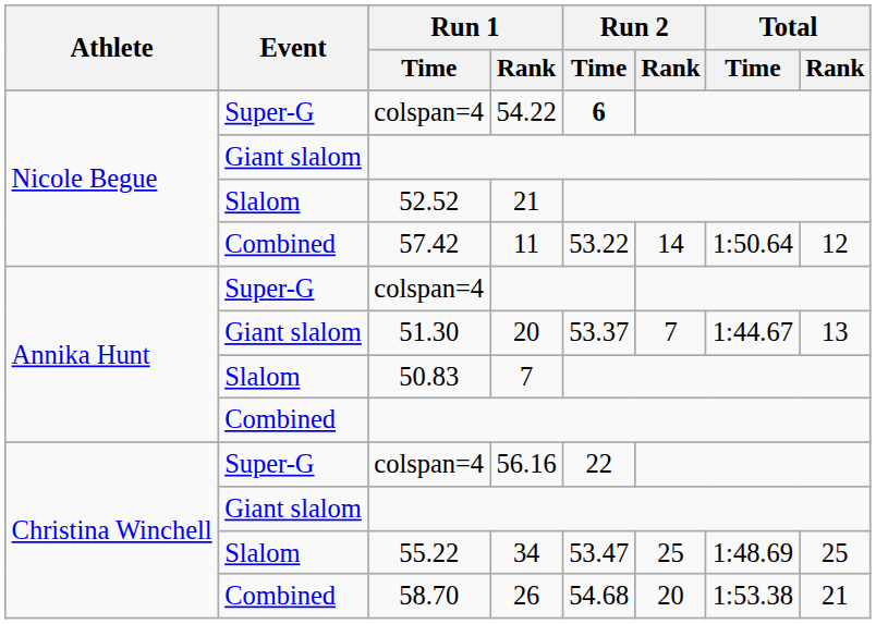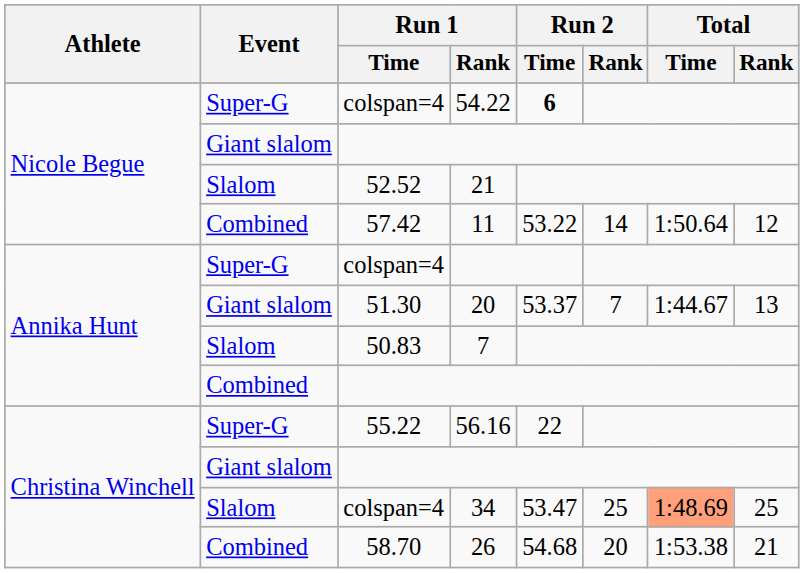56.16 | Run 1 / Time: colspan=4 -> 55.22
34 | Run 1 / Time: 55.22 -> colspan=4
34 | Total / Time: no background -> lightsalmon background
